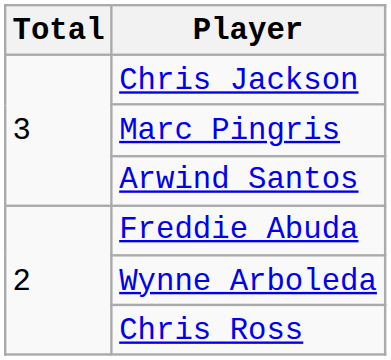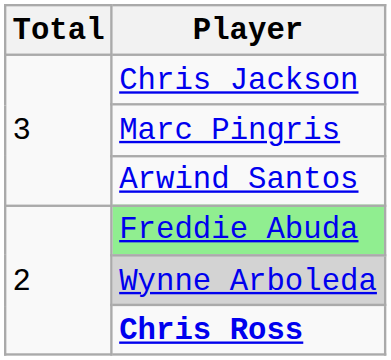Freddie Abuda | Player: no background -> lightgreen background
Wynne Arboleda | Player: no background -> lightgrey background
Chris Ross | Player: normal -> bold
